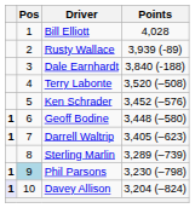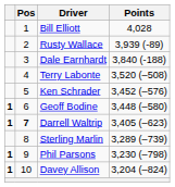Darrell Waltrip | Pos: normal -> bold
Phil Parsons | Pos: lightblue background -> no background
Davey Allison | column 1: lavender background -> no background
